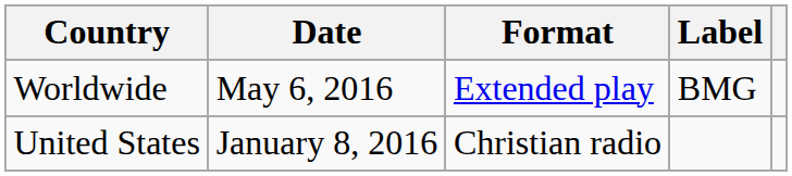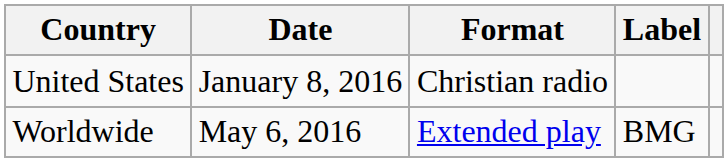rows swapped: United States <-> Worldwide
